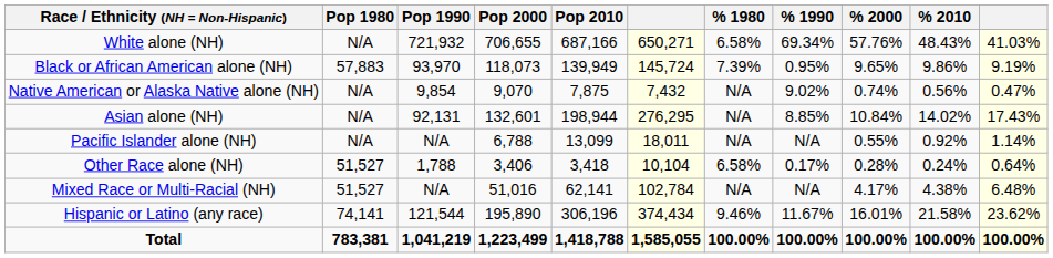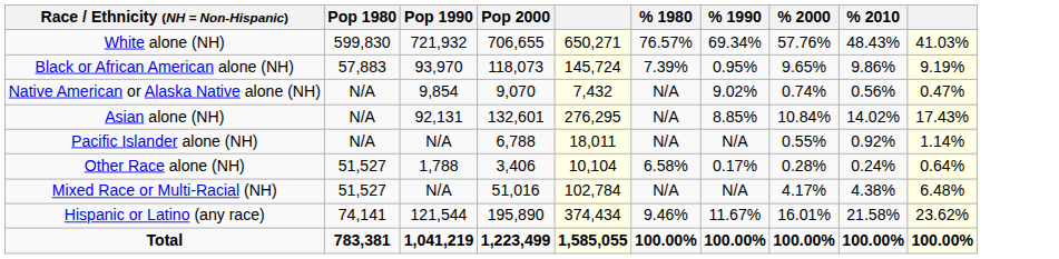- column: Pop 2010 | 687,166 | 139,949 | 7,875 | 198,944 | 13,099 | 3,418 | 62,141 | 306,196 | 1,418,788
White alone (NH) | Pop 1980: N/A -> 599,830
White alone (NH) | % 1980: 6.58% -> 76.57%
